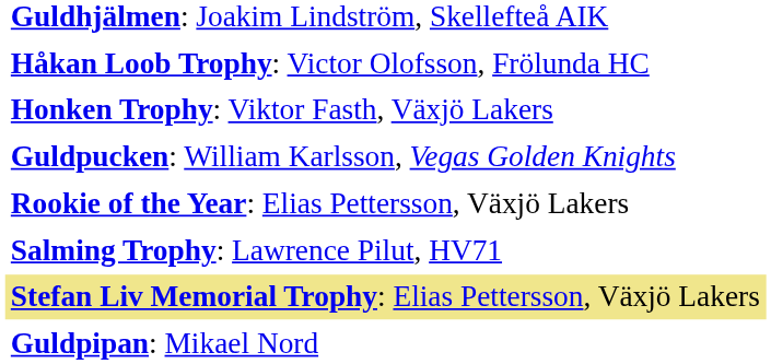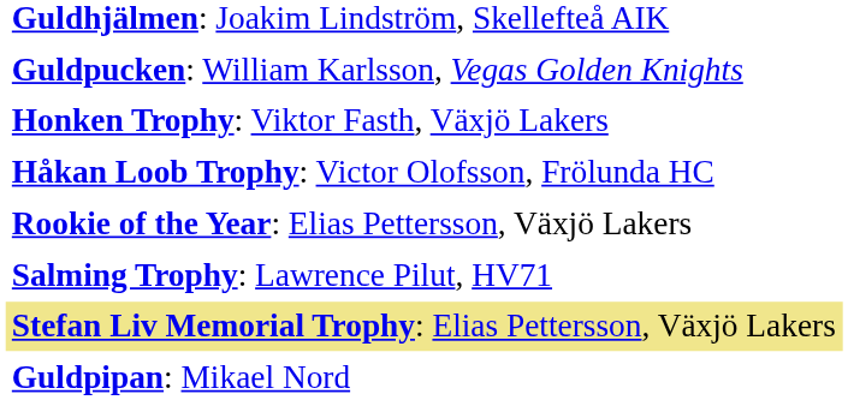row 2 | column 1: Håkan Loob Trophy: Victor Olofsson, Frölunda HC -> Guldpucken: William Karlsson, Vegas Golden Knights
row 4 | column 1: Guldpucken: William Karlsson, Vegas Golden Knights -> Håkan Loob Trophy: Victor Olofsson, Frölunda HC
